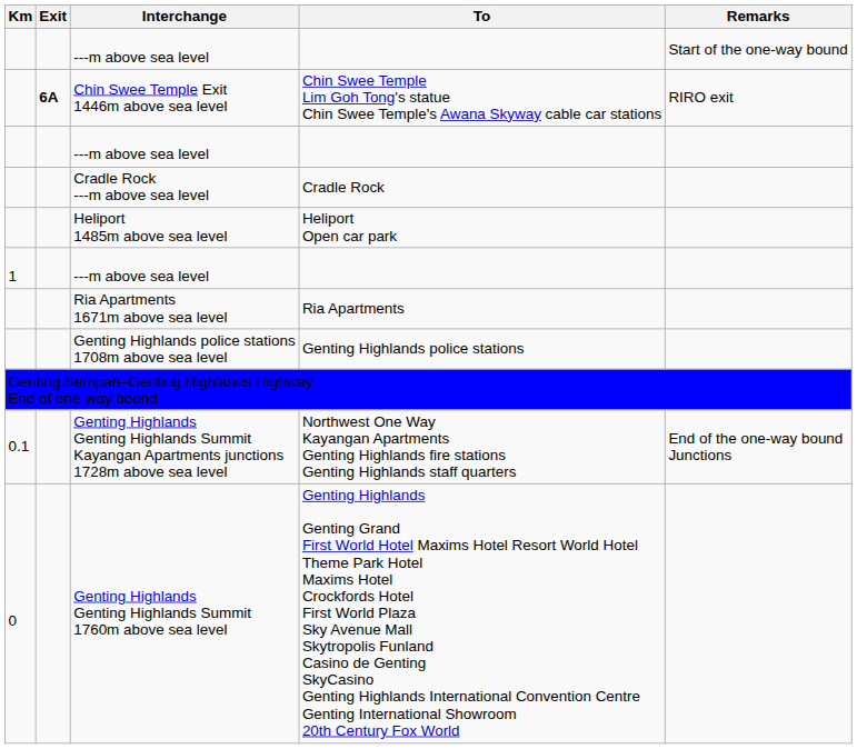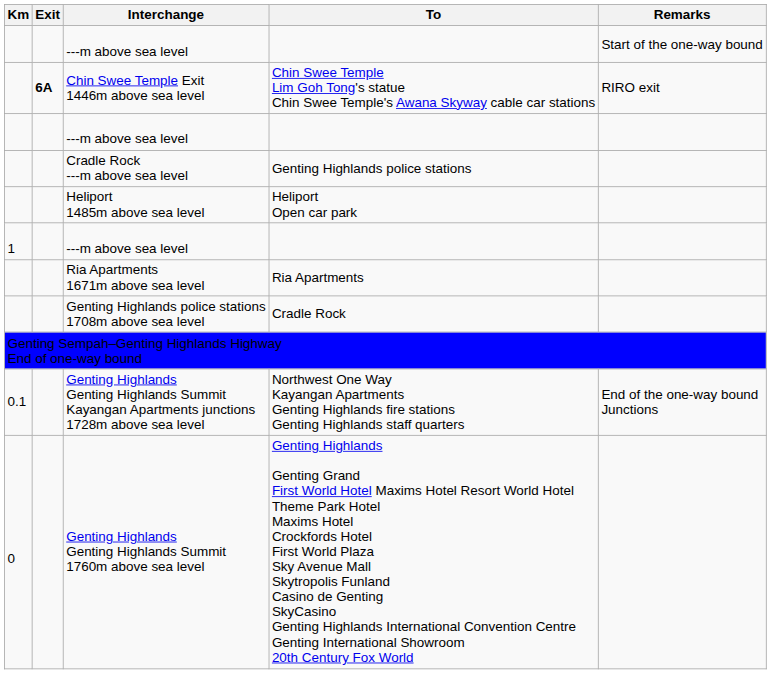Cradle Rock ---m above sea level | To: Cradle Rock -> Genting Highlands police stations
Genting Highlands police stations 1708m above sea level | To: Genting Highlands police stations -> Cradle Rock
